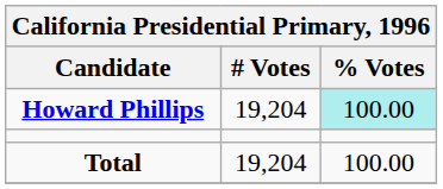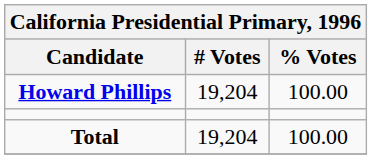Howard Phillips | % Votes: paleturquoise background -> no background
